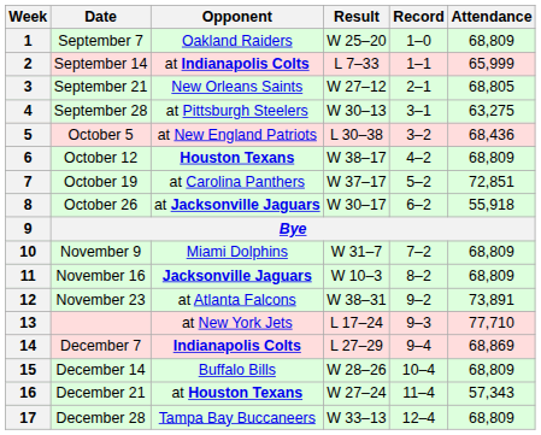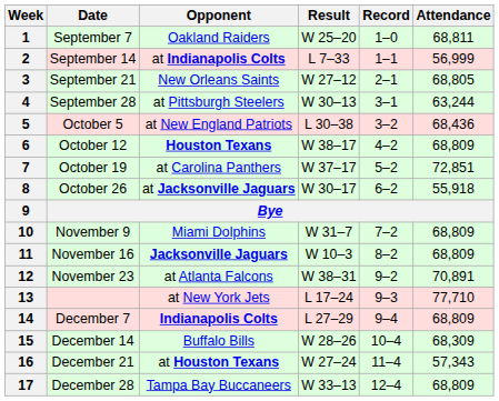1 | Attendance: 68,809 -> 68,811
2 | Attendance: 65,999 -> 56,999
4 | Attendance: 63,275 -> 63,244
12 | Attendance: 73,891 -> 70,891
14 | Attendance: 68,869 -> 68,809
15 | Attendance: 68,809 -> 68,309
